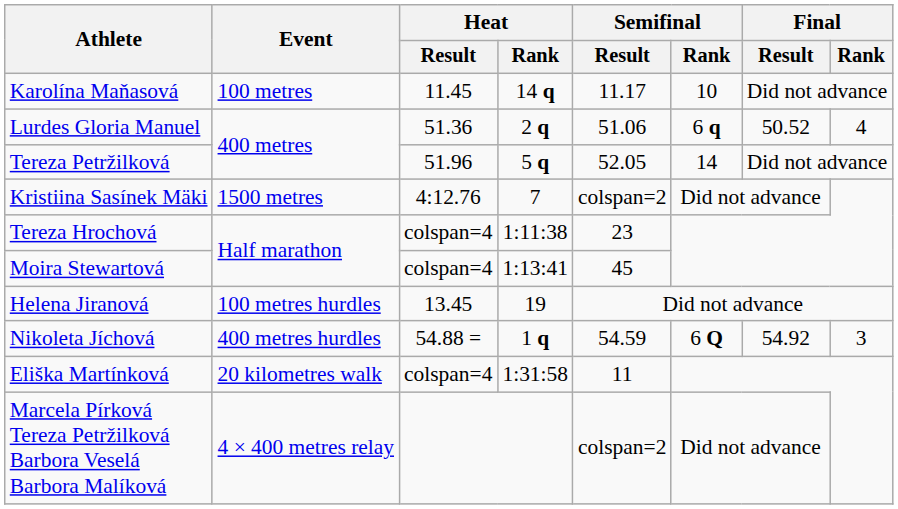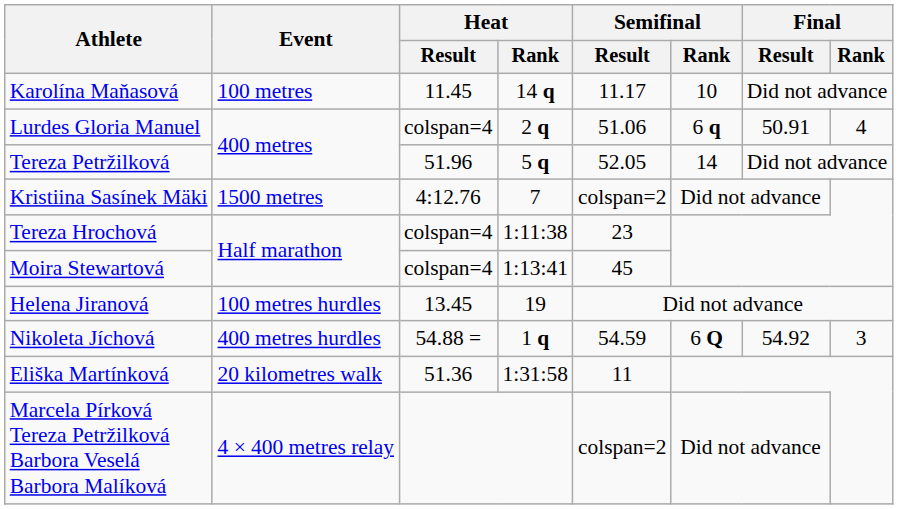Lurdes Gloria Manuel | Heat / Result: 51.36 -> colspan=4
Lurdes Gloria Manuel | Final / Result: 50.52 -> 50.91
Eliška Martínková | Heat / Result: colspan=4 -> 51.36
